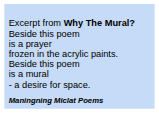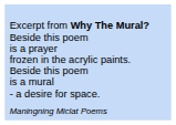row 2 | column 1: bold -> normal
